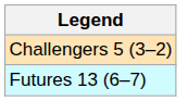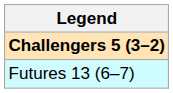row 2 | column 1: normal -> bold
